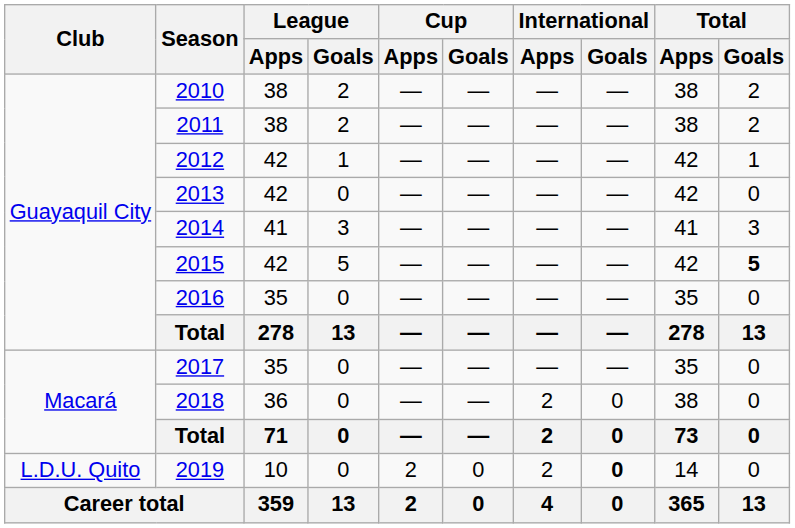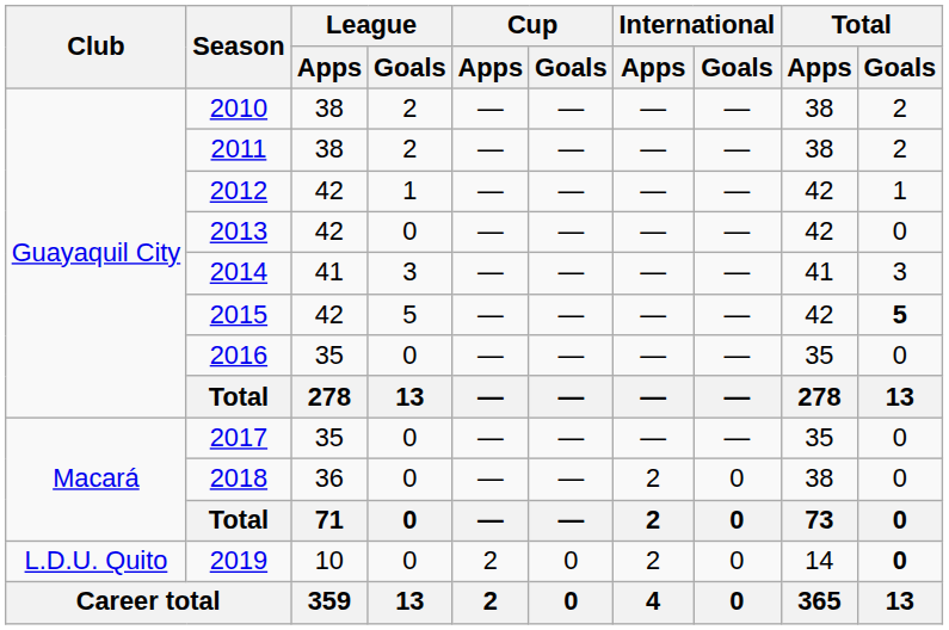2019 | International / Goals: bold -> normal
2019 | Total / Goals: normal -> bold
